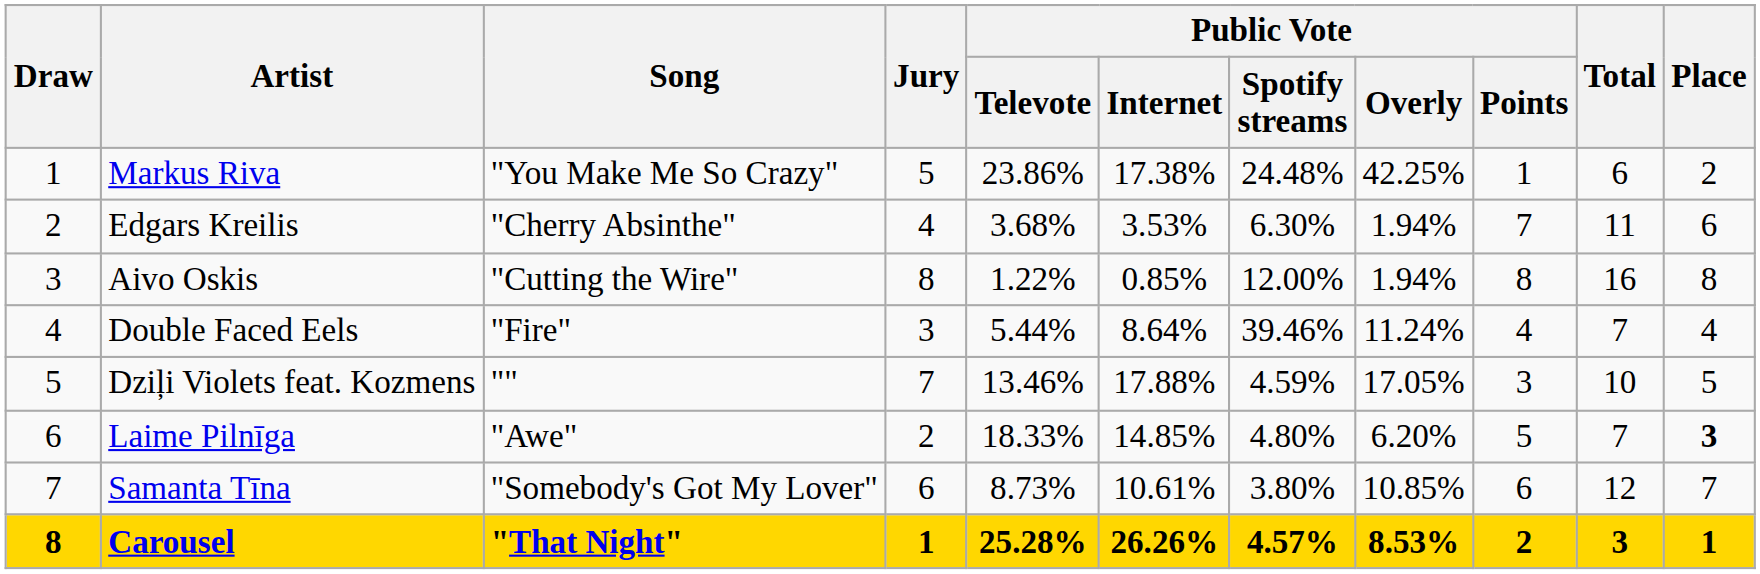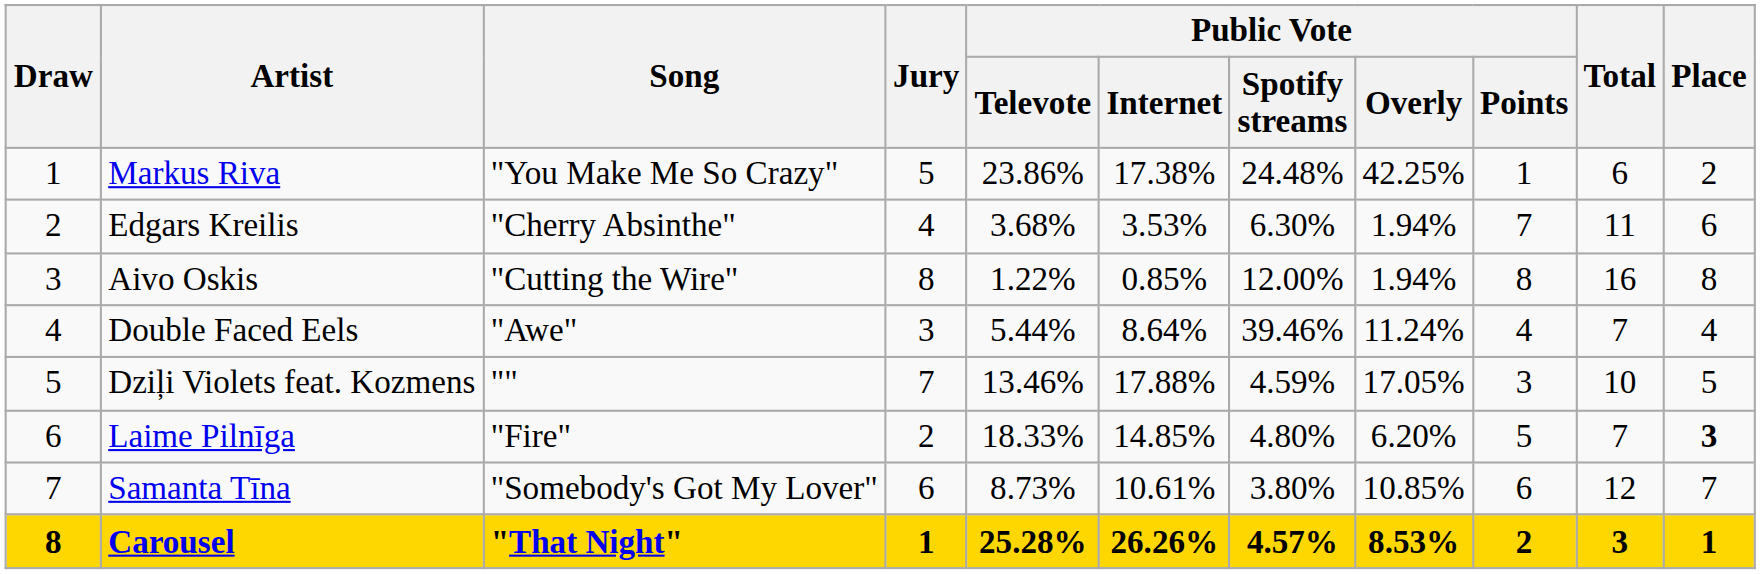Double Faced Eels | Song: "Fire" -> "Awe"
Laime Pilnīga | Song: "Awe" -> "Fire"
